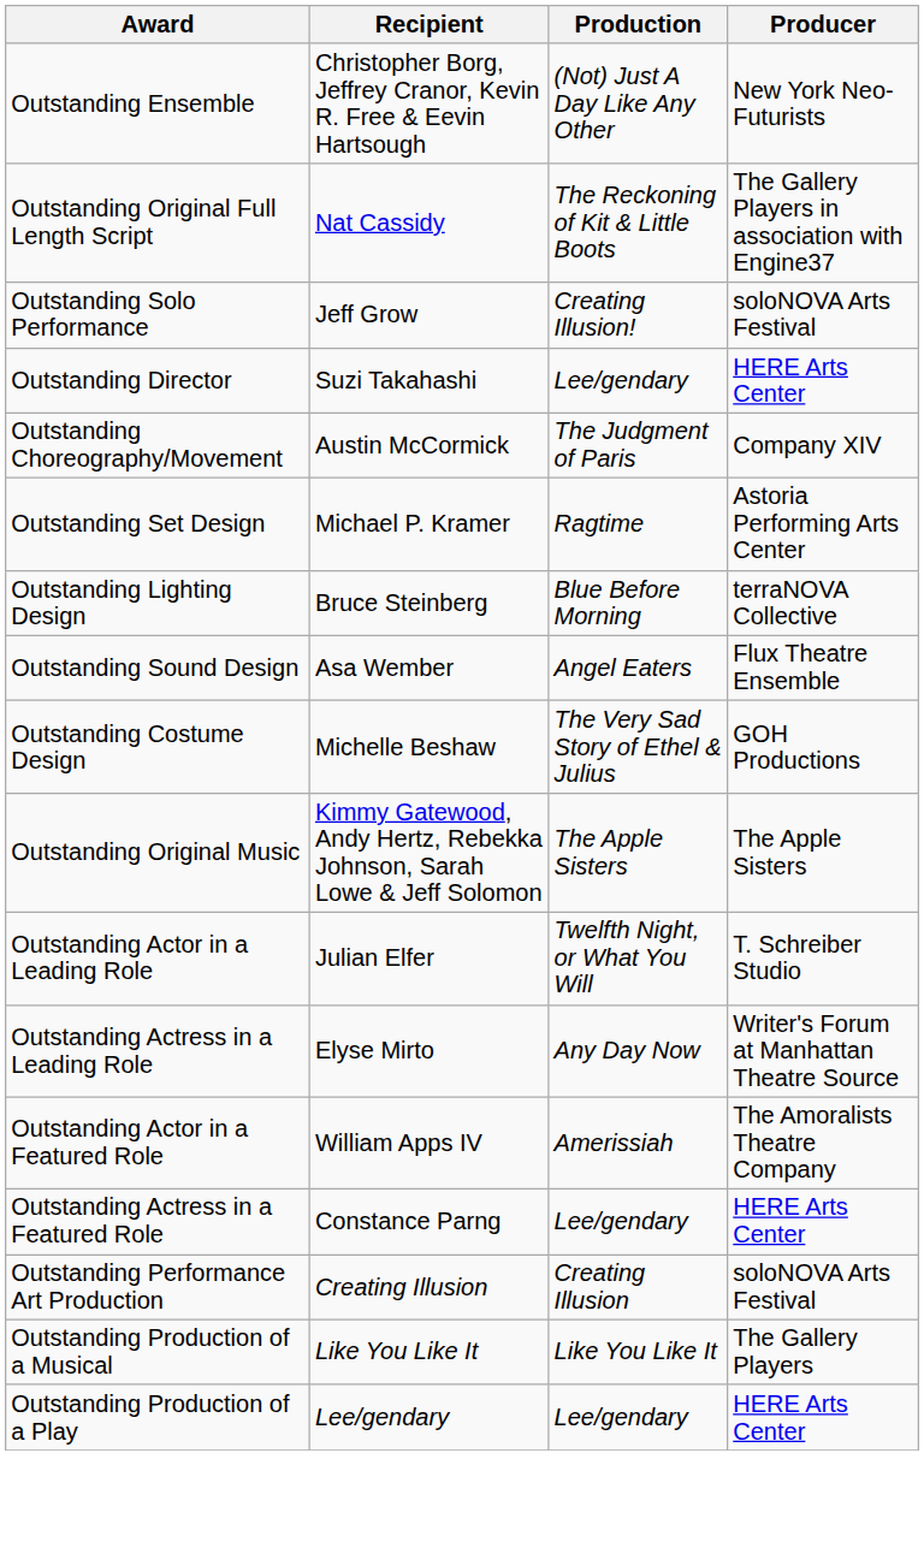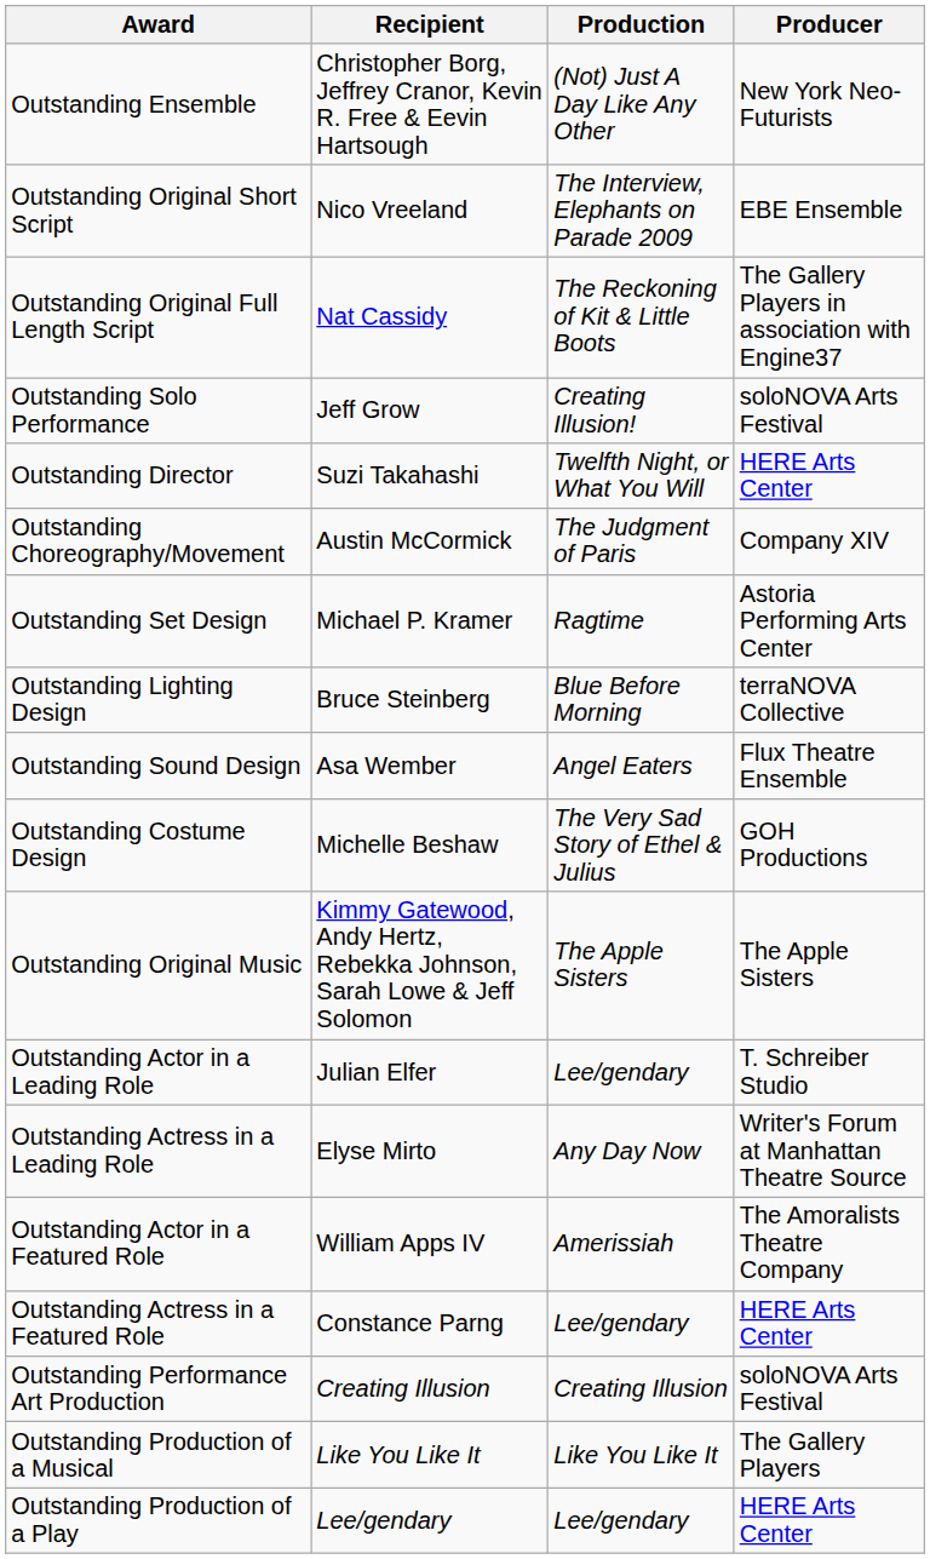+ row: Outstanding Original Short Script | Nico Vreeland | The Interview, Elephants on Parade 2009 | EBE Ensemble
Outstanding Director | Production: Lee/gendary -> Twelfth Night, or What You Will
Outstanding Actor in a Leading Role | Production: Twelfth Night, or What You Will -> Lee/gendary
